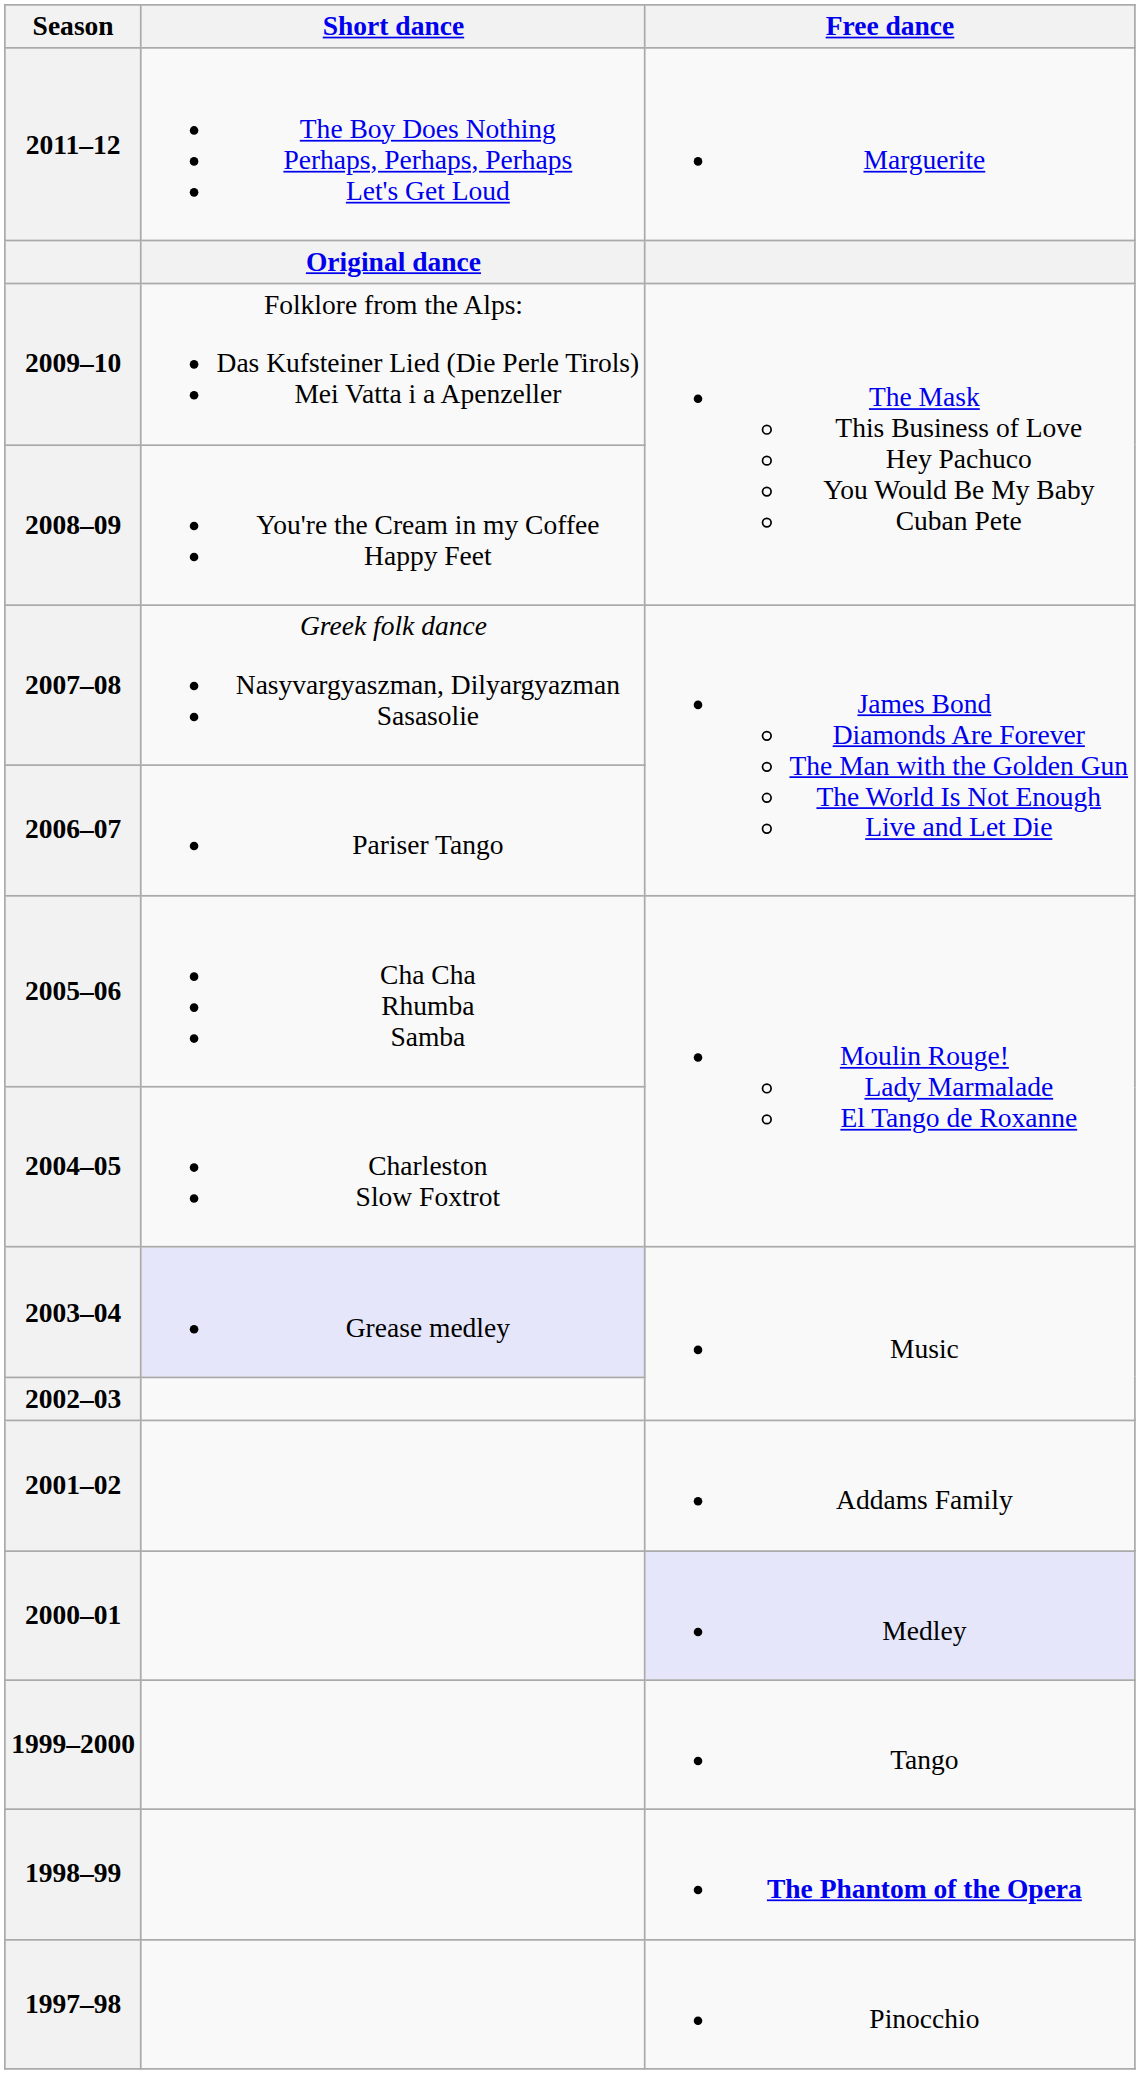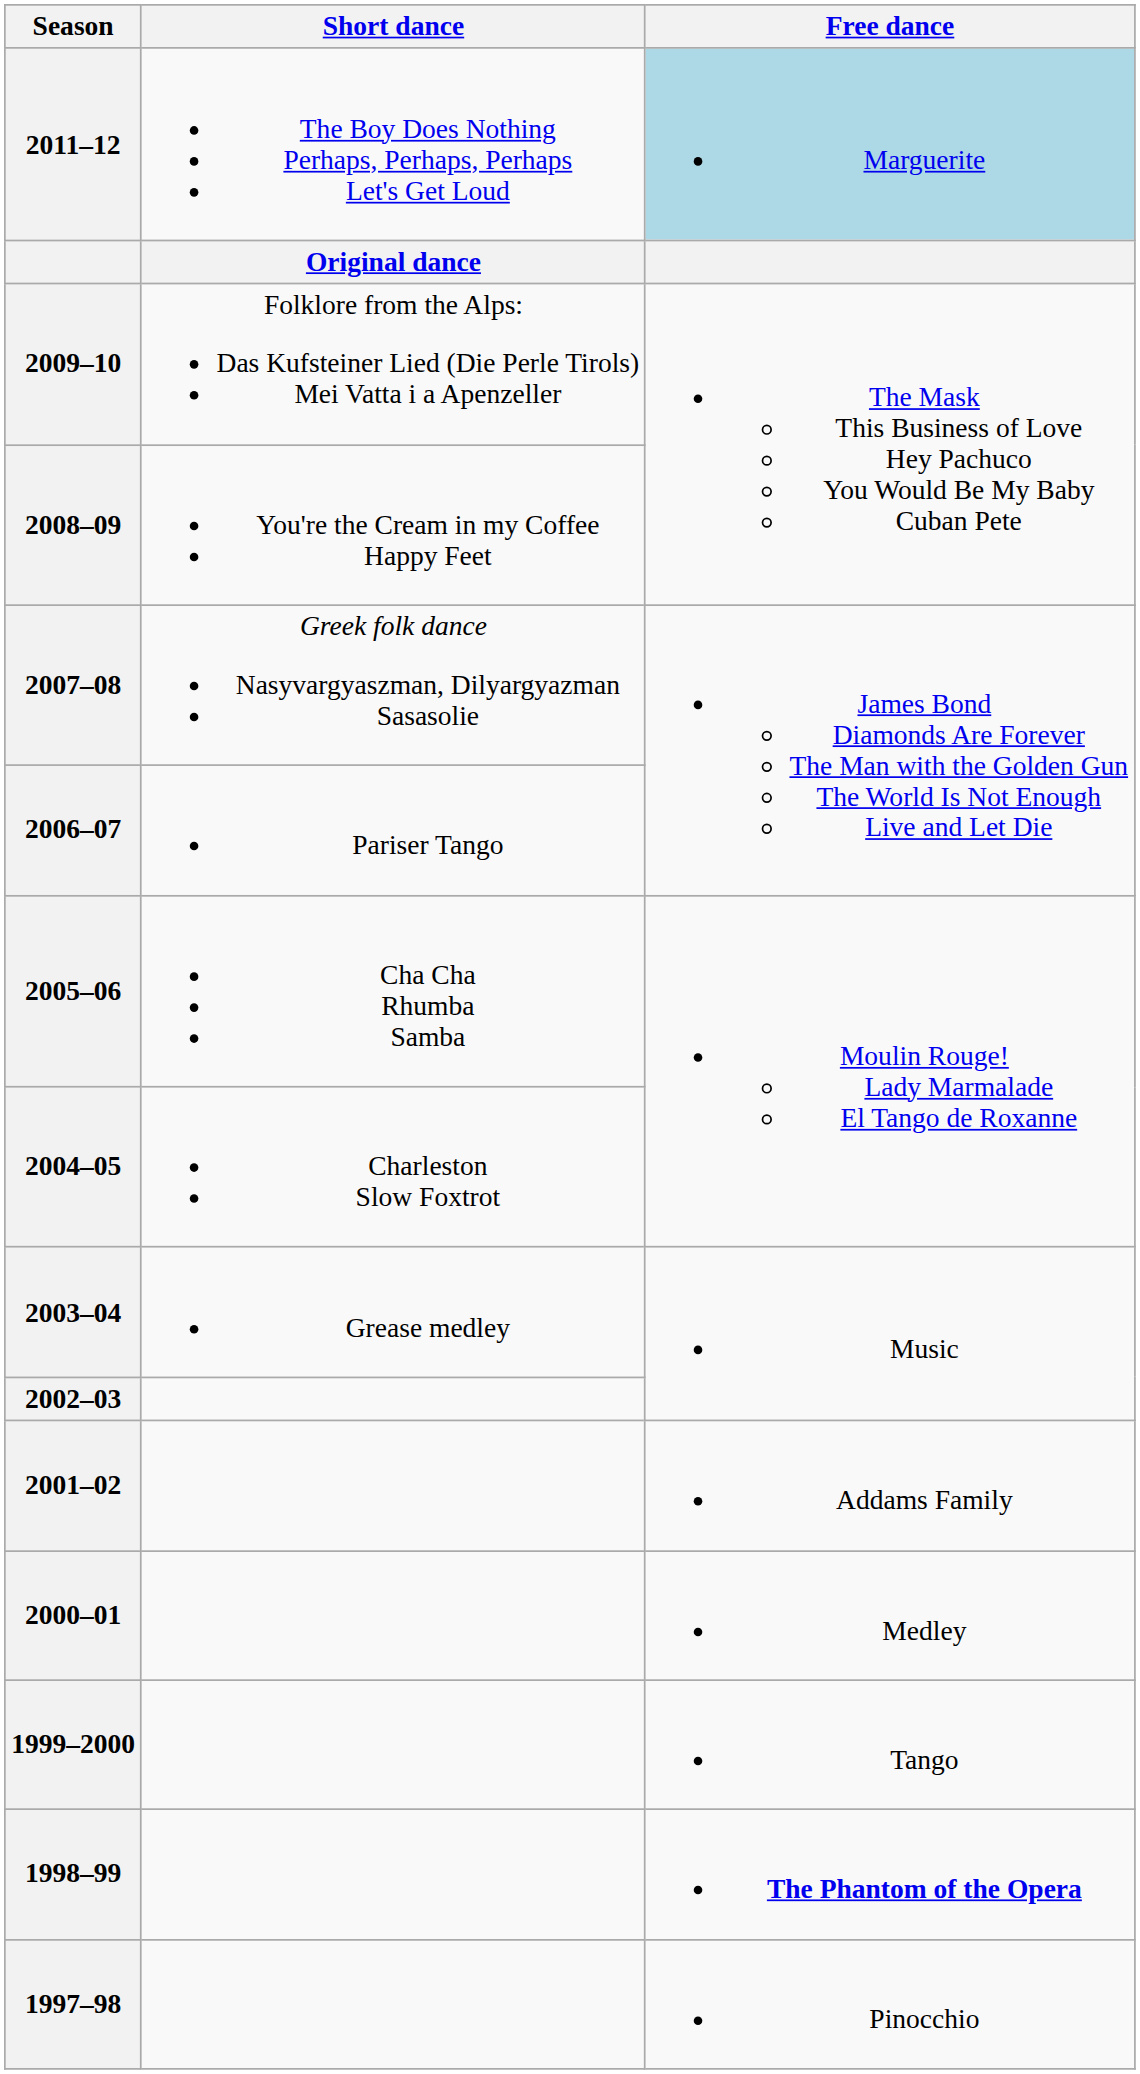2011–12 | Free dance: no background -> lightblue background
2003–04 | Short dance: lavender background -> no background
2000–01 | Free dance: lavender background -> no background
